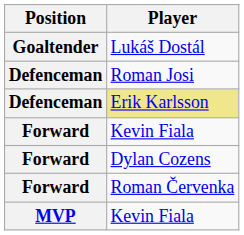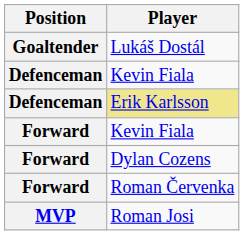row 3 | Player: Roman Josi -> Kevin Fiala
row 8 | Player: Kevin Fiala -> Roman Josi
